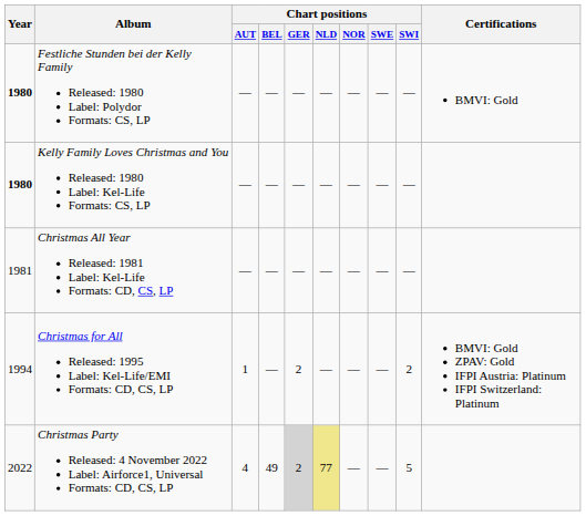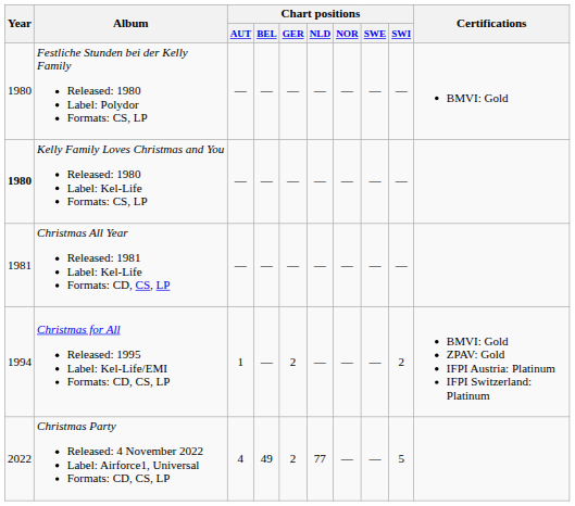row 3 | Year: bold -> normal
row 7 | Chart positions / GER: lightgrey background -> no background
row 7 | Chart positions / NLD: khaki background -> no background
